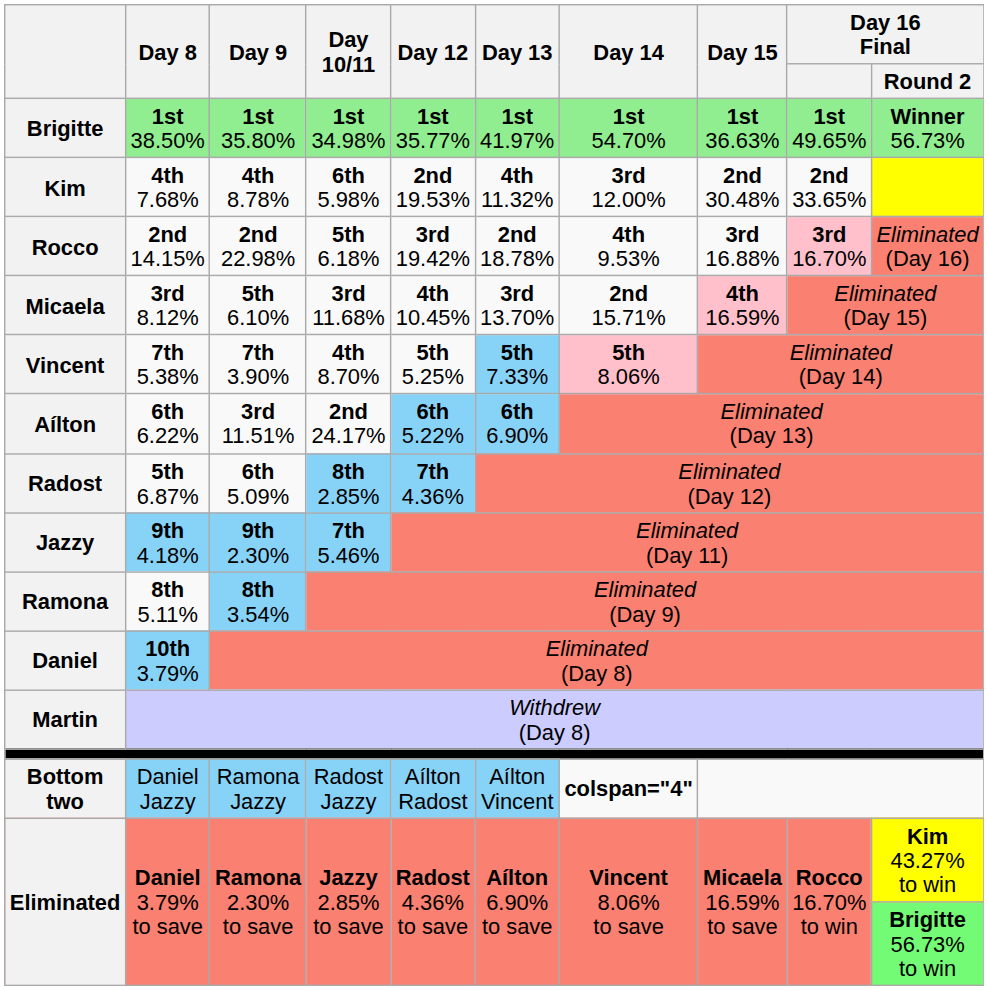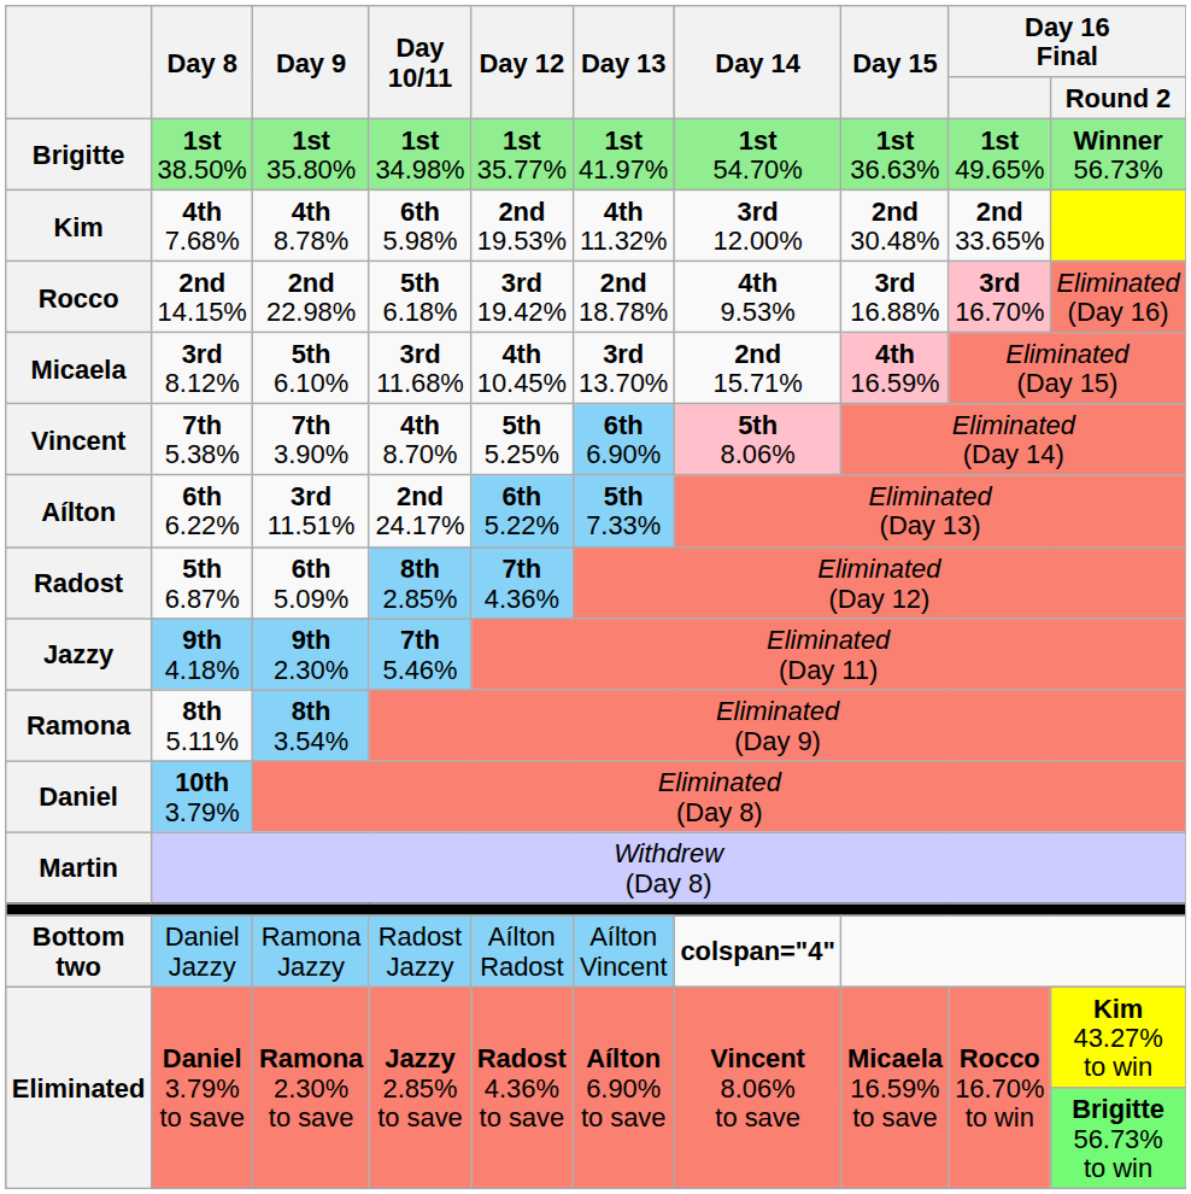Vincent | Day 13: 5th 7.33% -> 6th 6.90%
Aílton | Day 13: 6th 6.90% -> 5th 7.33%
